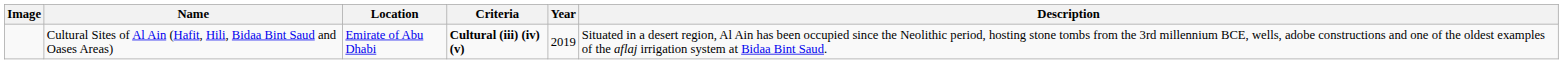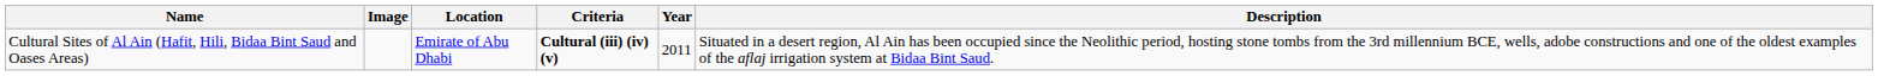columns swapped: Name <-> Image
row 2 | Year: 2019 -> 2011
